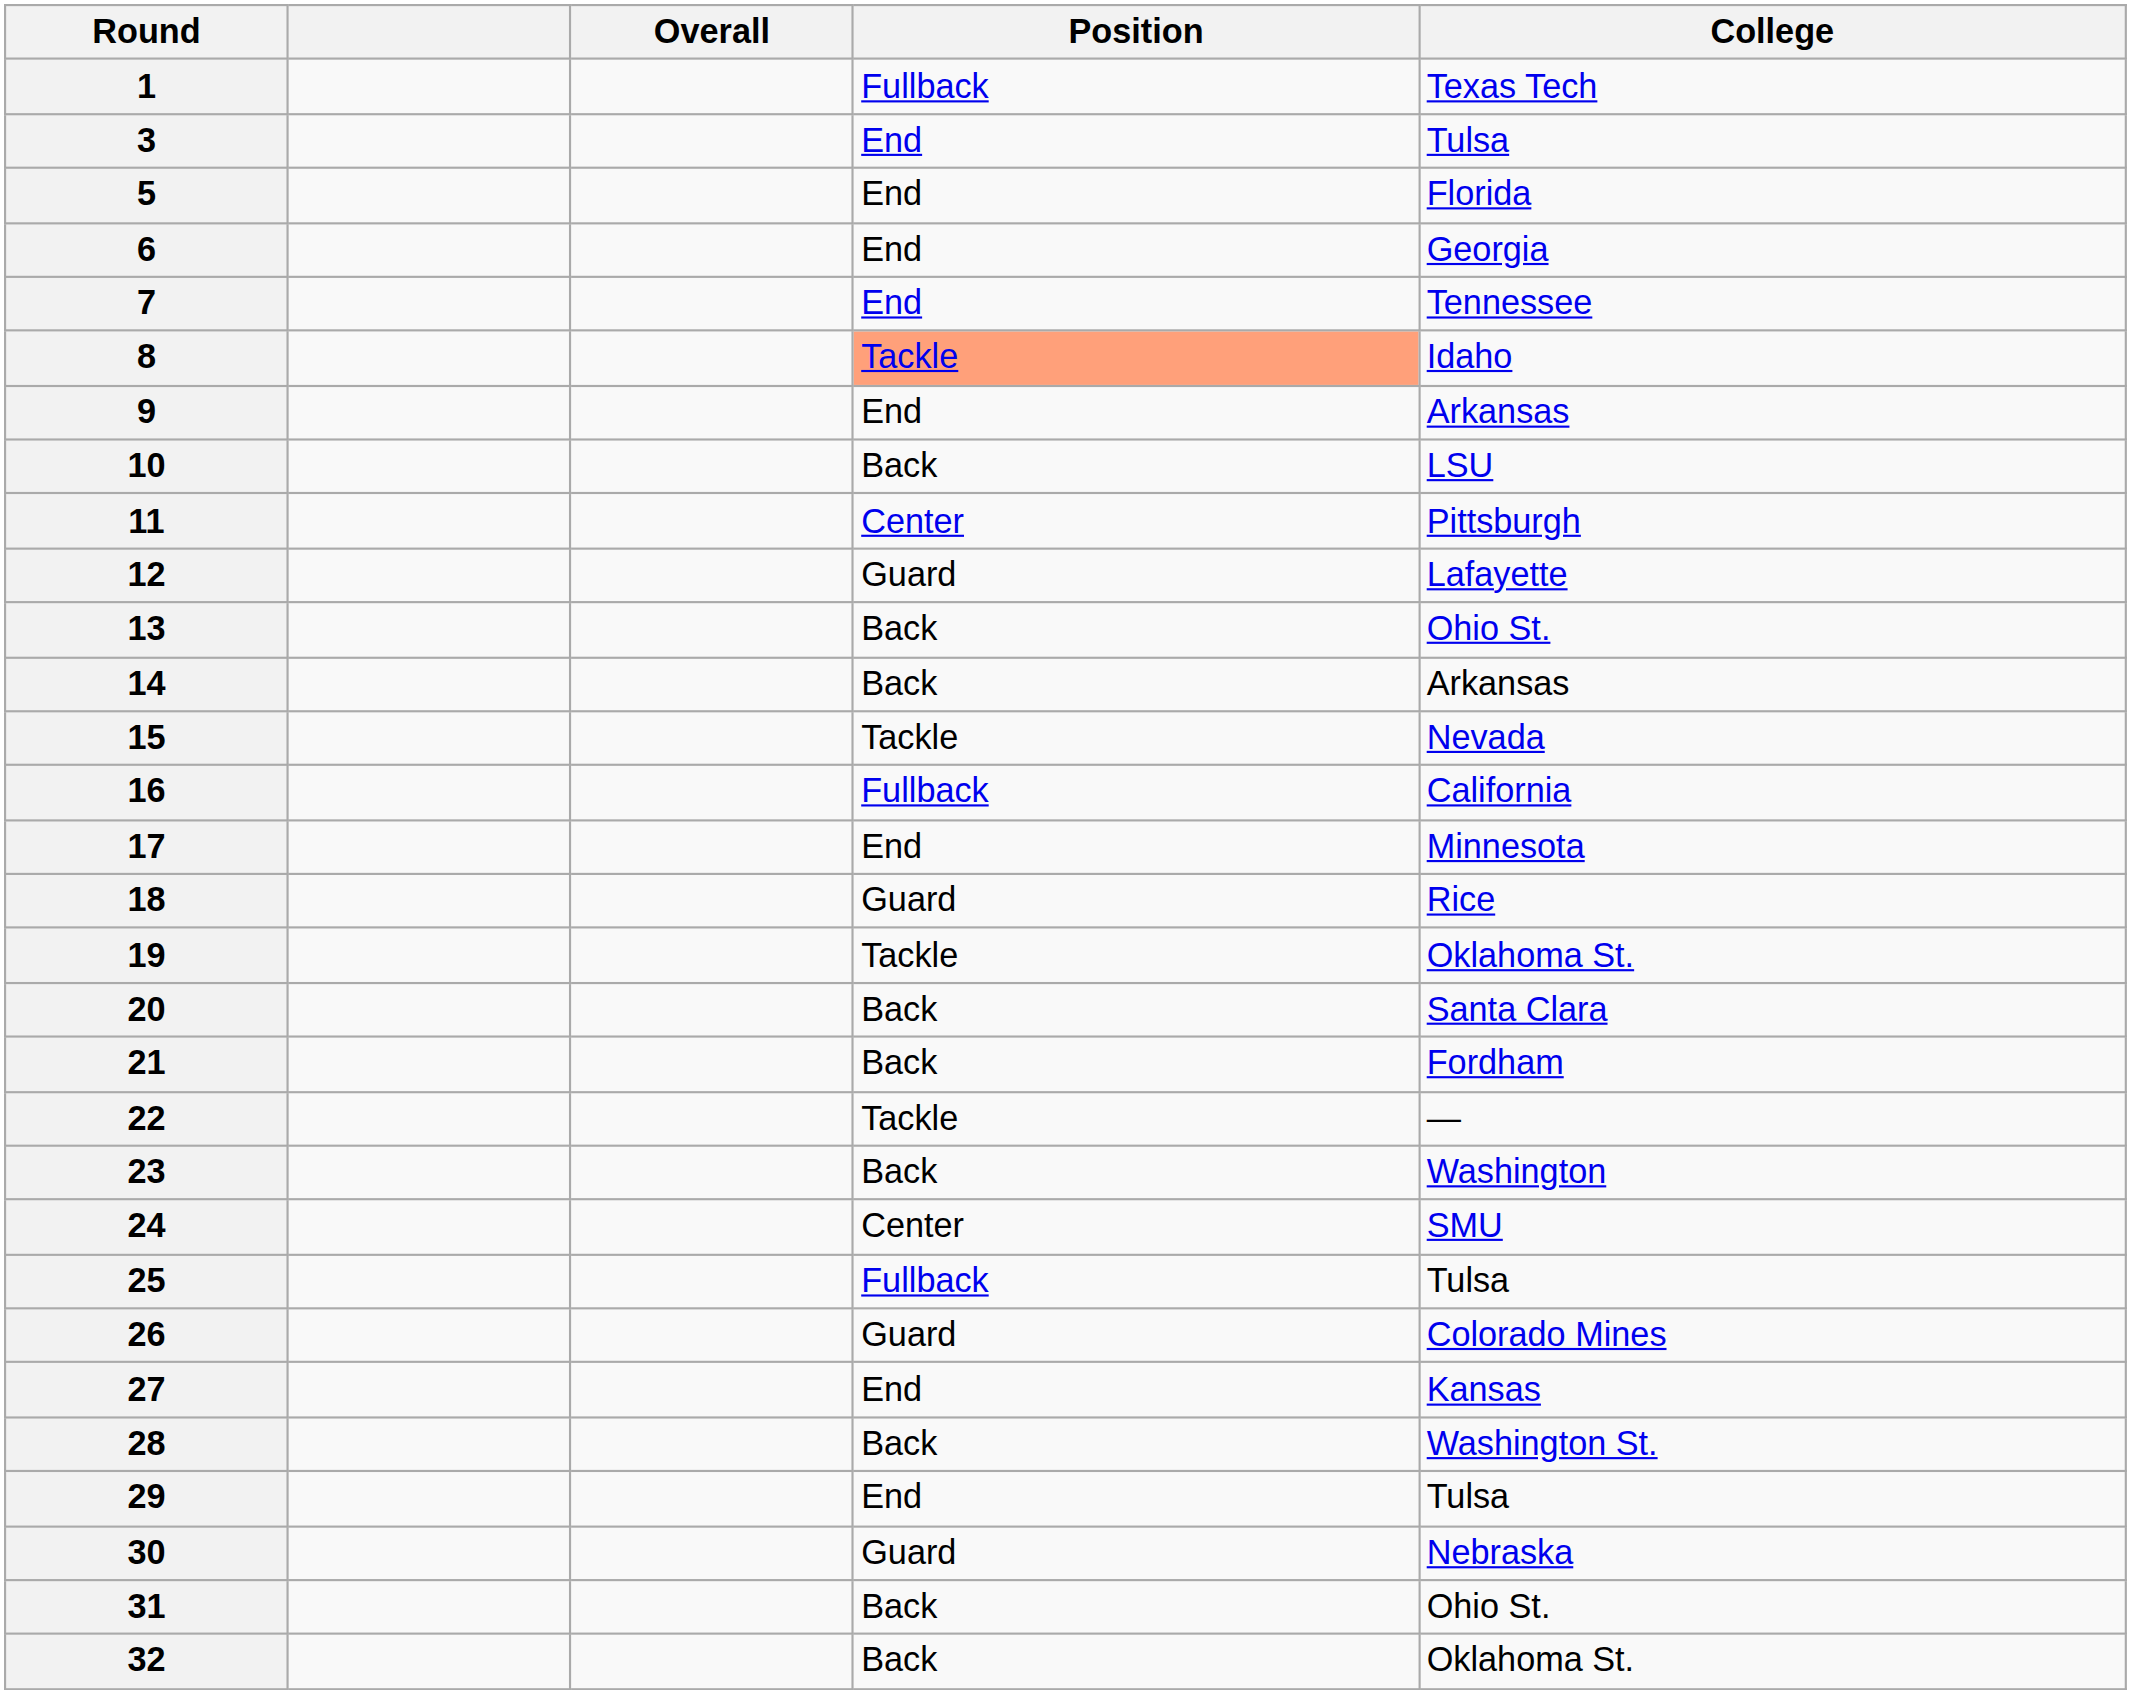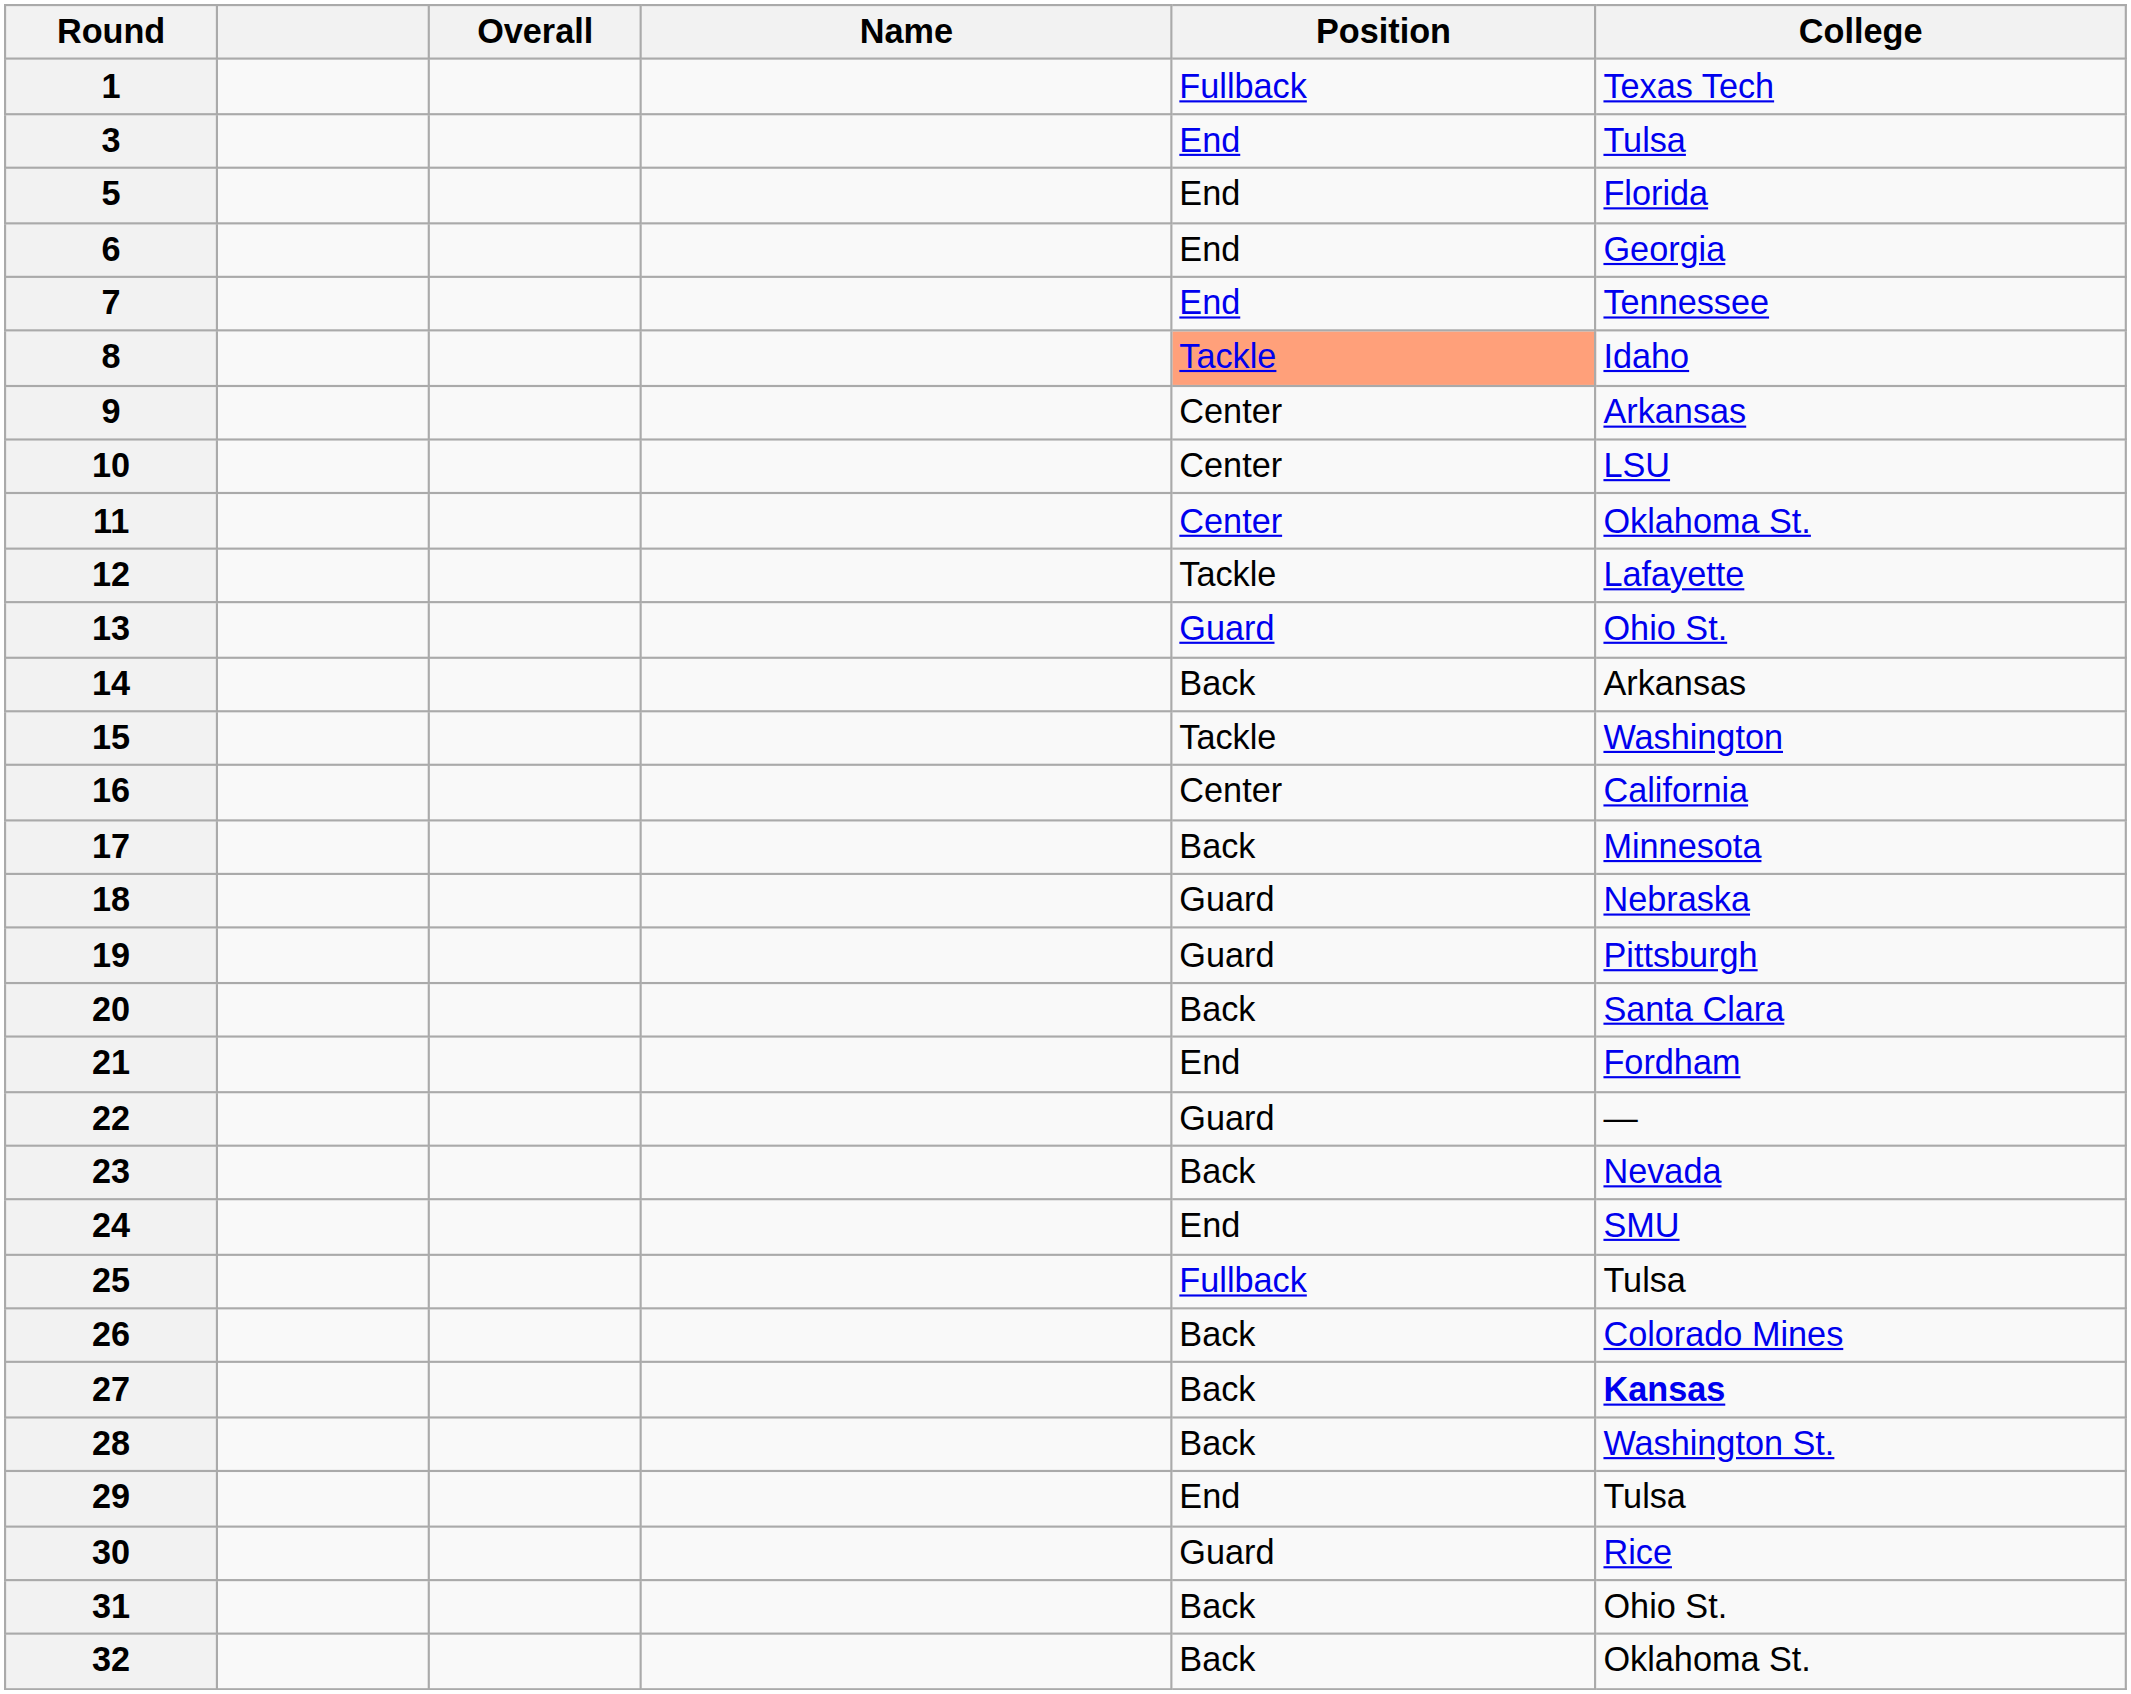+ column: Name
9 | Position: End -> Center
10 | Position: Back -> Center
11 | College: Pittsburgh -> Oklahoma St.
12 | Position: Guard -> Tackle
13 | Position: Back -> Guard
15 | College: Nevada -> Washington
16 | Position: Fullback -> Center
17 | Position: End -> Back
18 | College: Rice -> Nebraska
19 | Position: Tackle -> Guard
19 | College: Oklahoma St. -> Pittsburgh
21 | Position: Back -> End
22 | Position: Tackle -> Guard
23 | College: Washington -> Nevada
24 | Position: Center -> End
26 | Position: Guard -> Back
27 | Position: End -> Back
27 | College: normal -> bold
30 | College: Nebraska -> Rice
